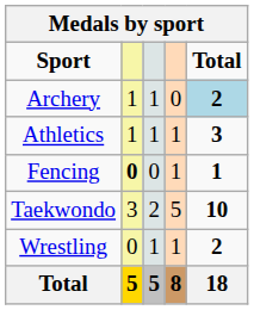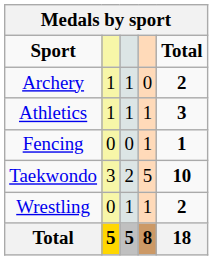Archery | Total: lightblue background -> no background
Fencing | column 2: bold -> normal
